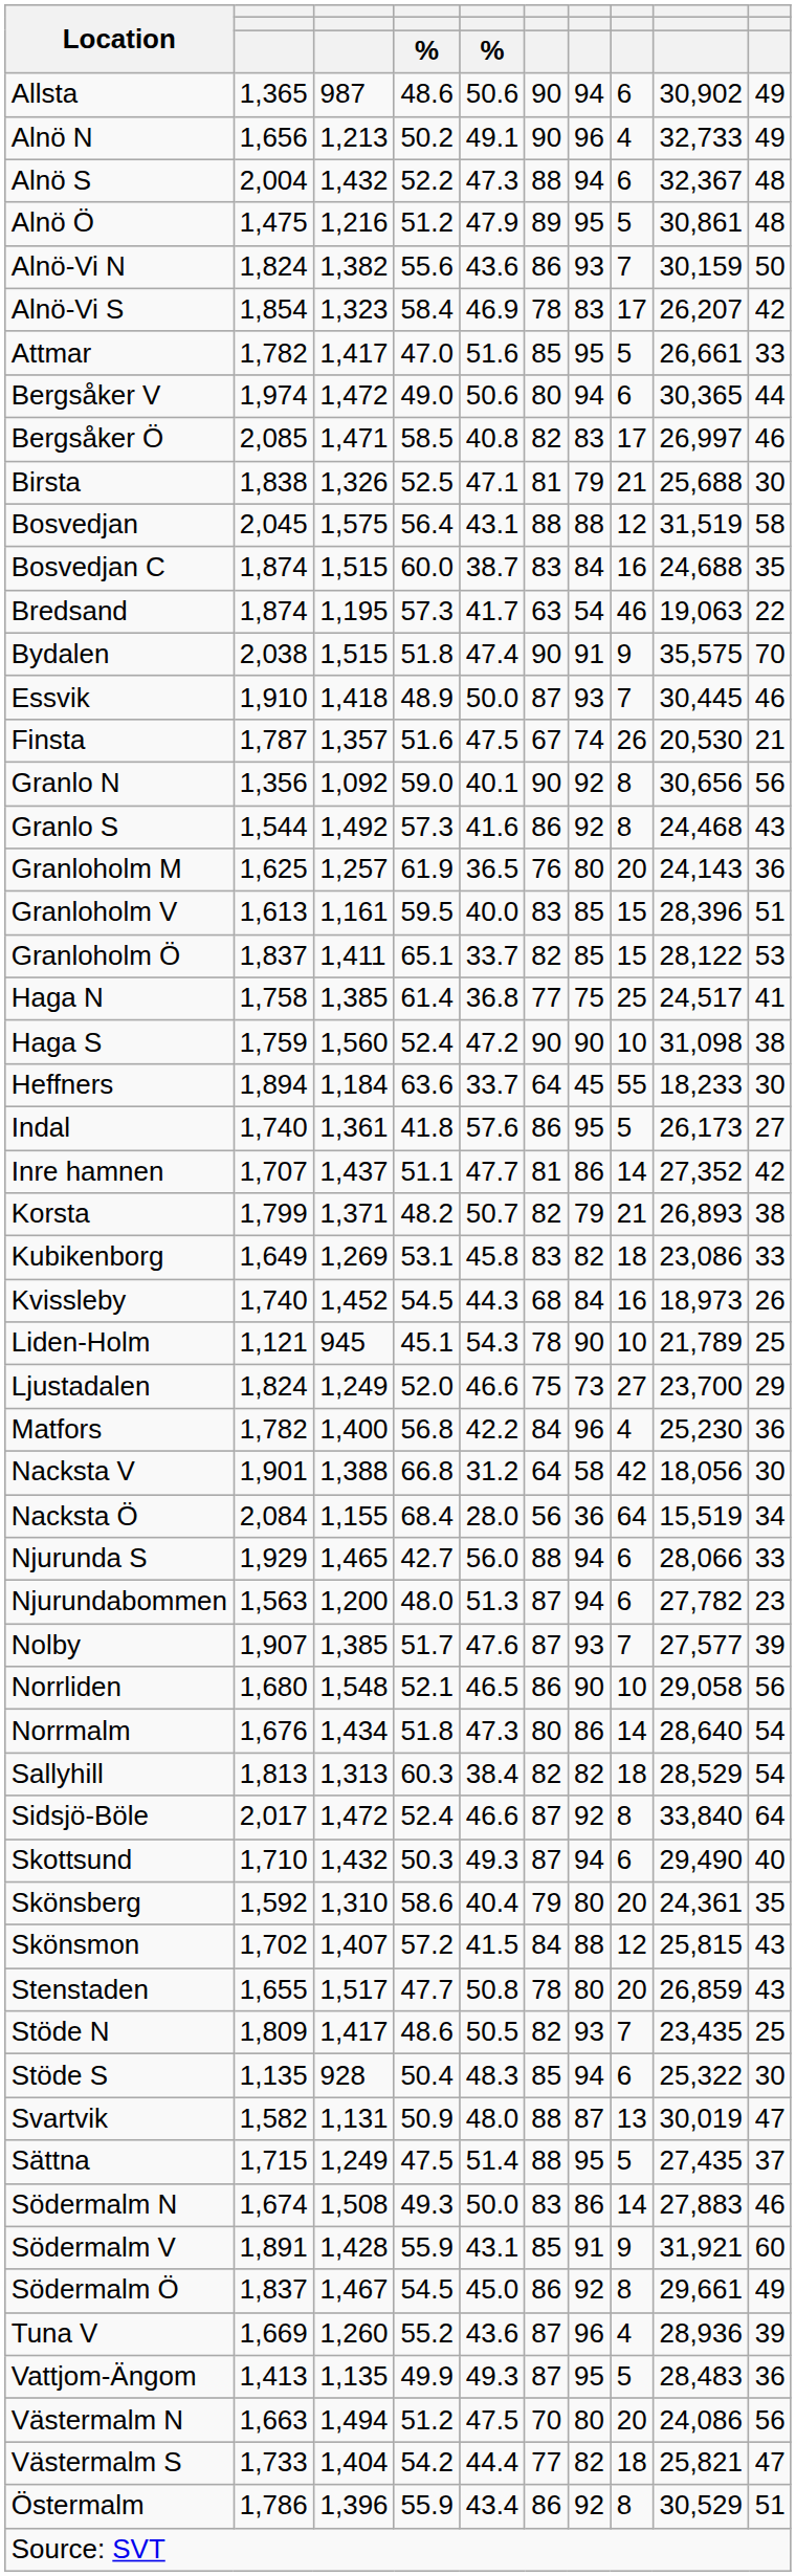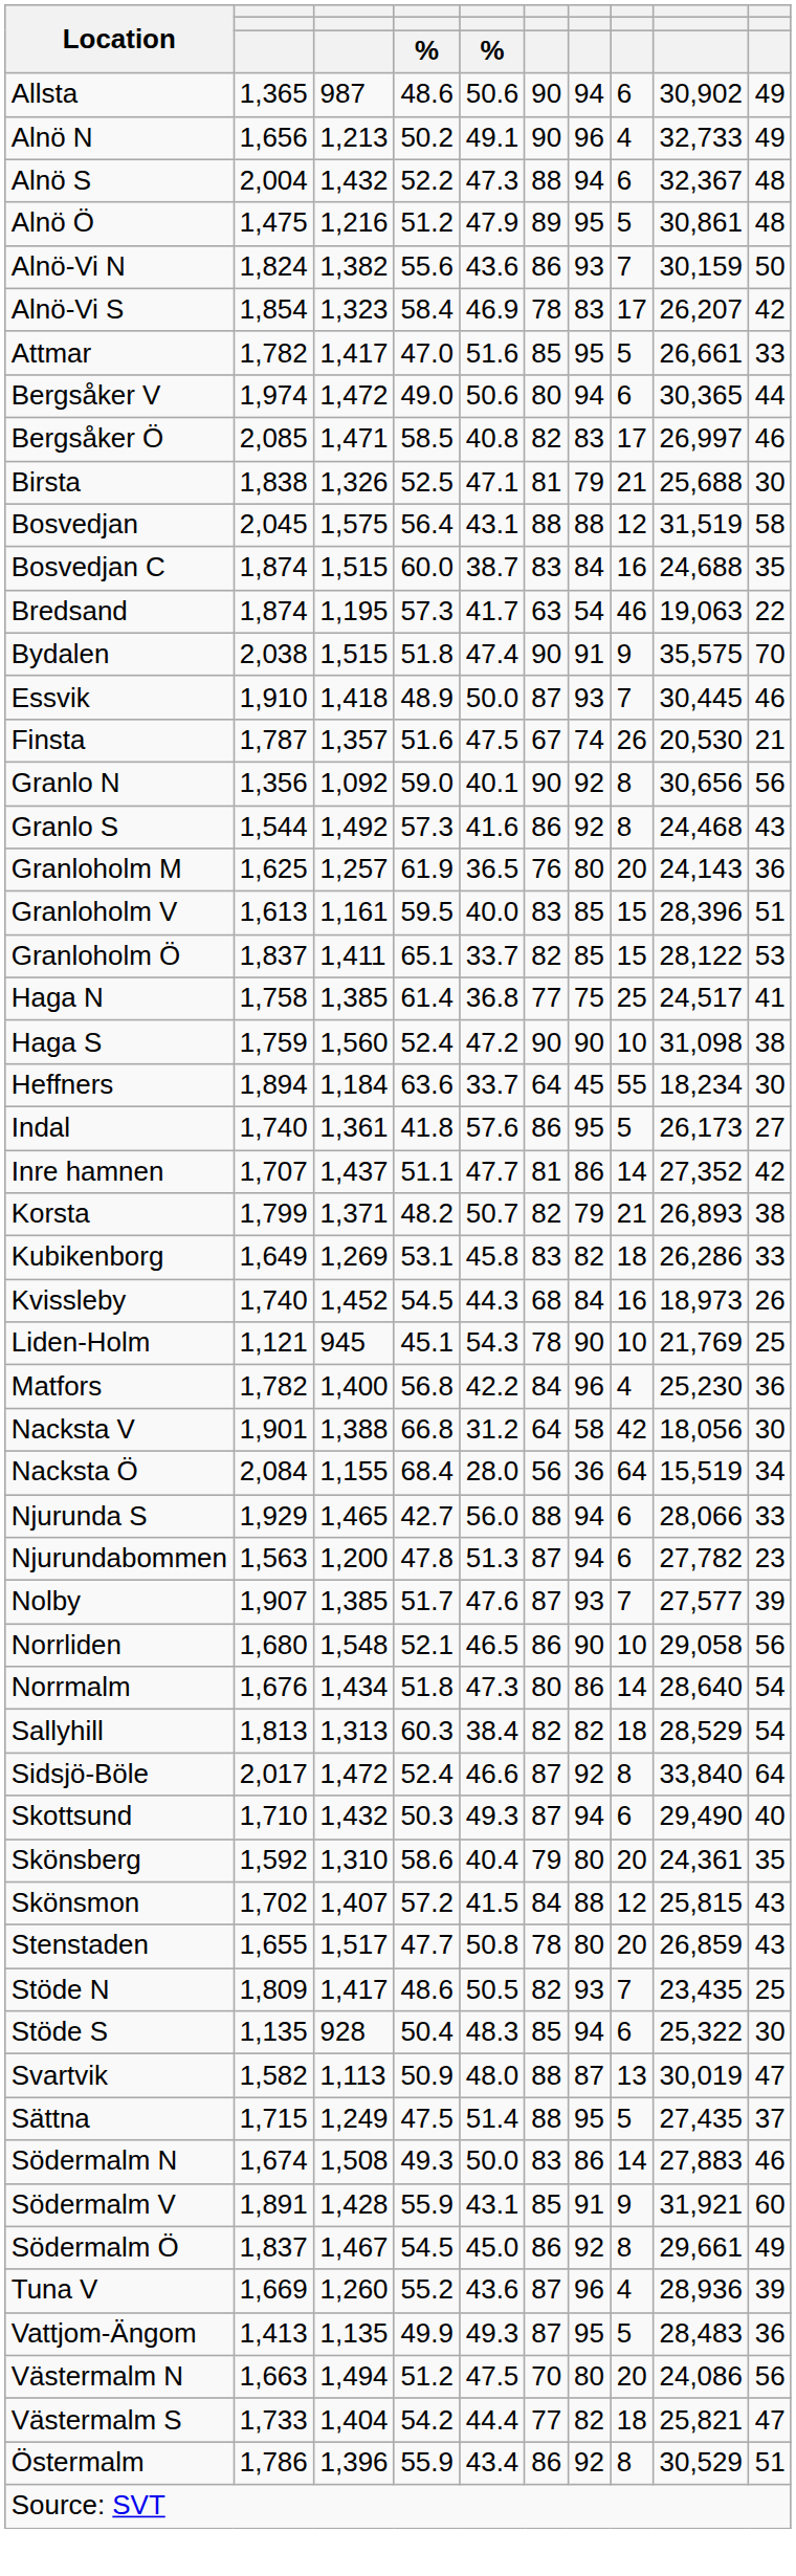Heffners | column 9: 18,233 -> 18,234
Kubikenborg | column 9: 23,086 -> 26,286
Liden-Holm | column 9: 21,789 -> 21,769
- row: Ljustadalen | 1,824 | 1,249 | 52.0 | 46.6 | 75 | 73 | 27 | 23,700 | 29
Njurundabommen | column 4: 48.0 -> 47.8
Svartvik | column 3: 1,131 -> 1,113
